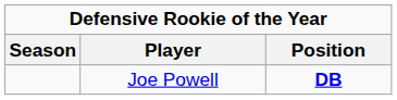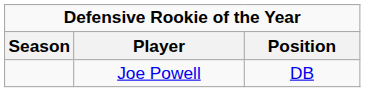Joe Powell | Position: bold -> normal
